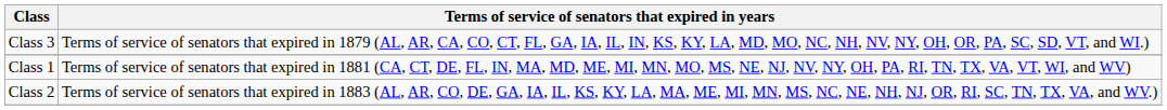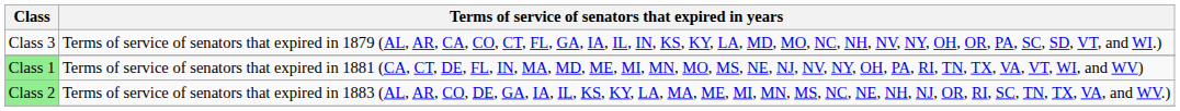Class 1 | Class: no background -> lightgreen background
Class 2 | Class: no background -> lightgreen background
